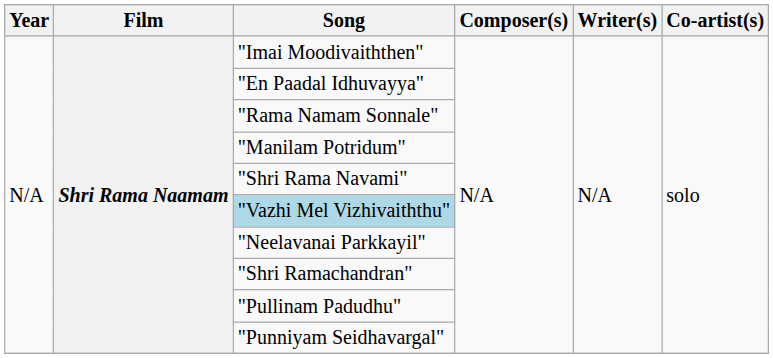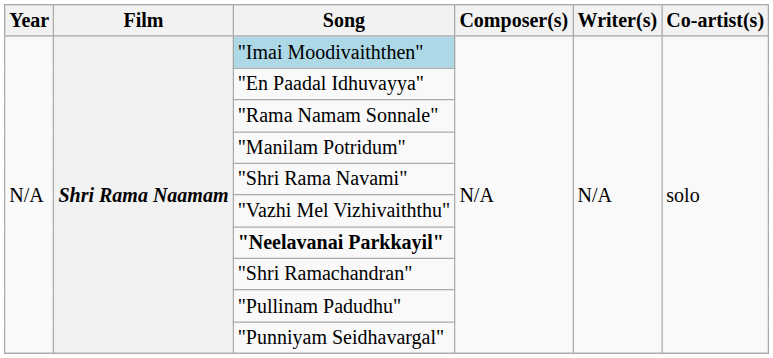"Imai Moodivaiththen" | Song: no background -> lightblue background
"Vazhi Mel Vizhivaiththu" | Song: lightblue background -> no background
"Neelavanai Parkkayil" | Song: normal -> bold
